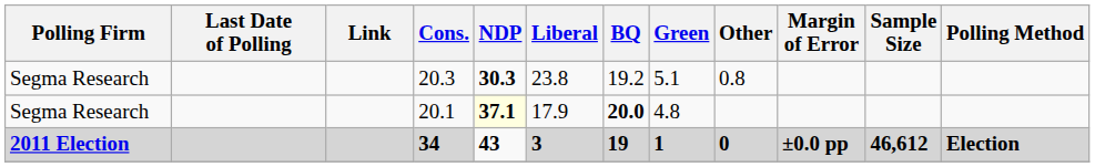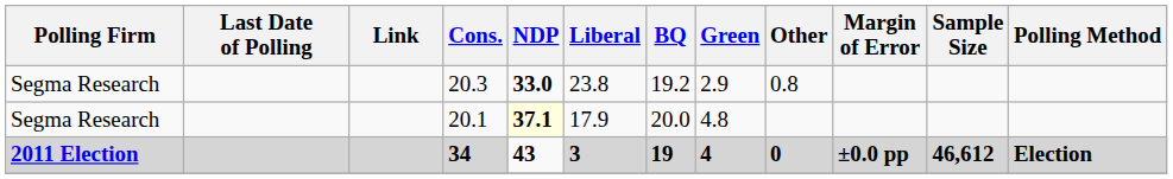20.3 | NDP: 30.3 -> 33.0
20.3 | Green: 5.1 -> 2.9
20.1 | BQ: bold -> normal
34 | Green: 1 -> 4
